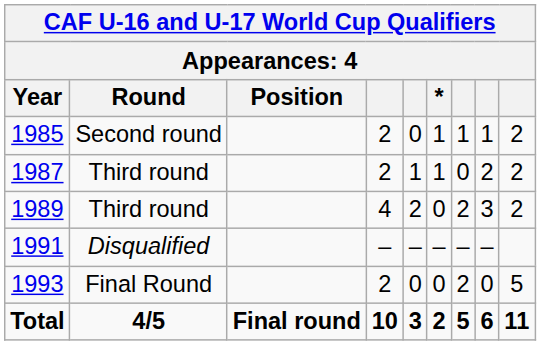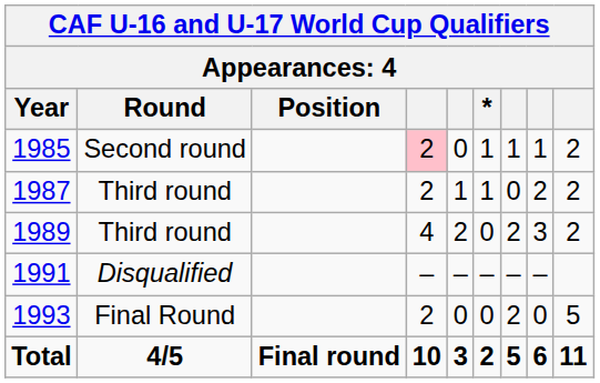1985 | column 4: no background -> pink background
